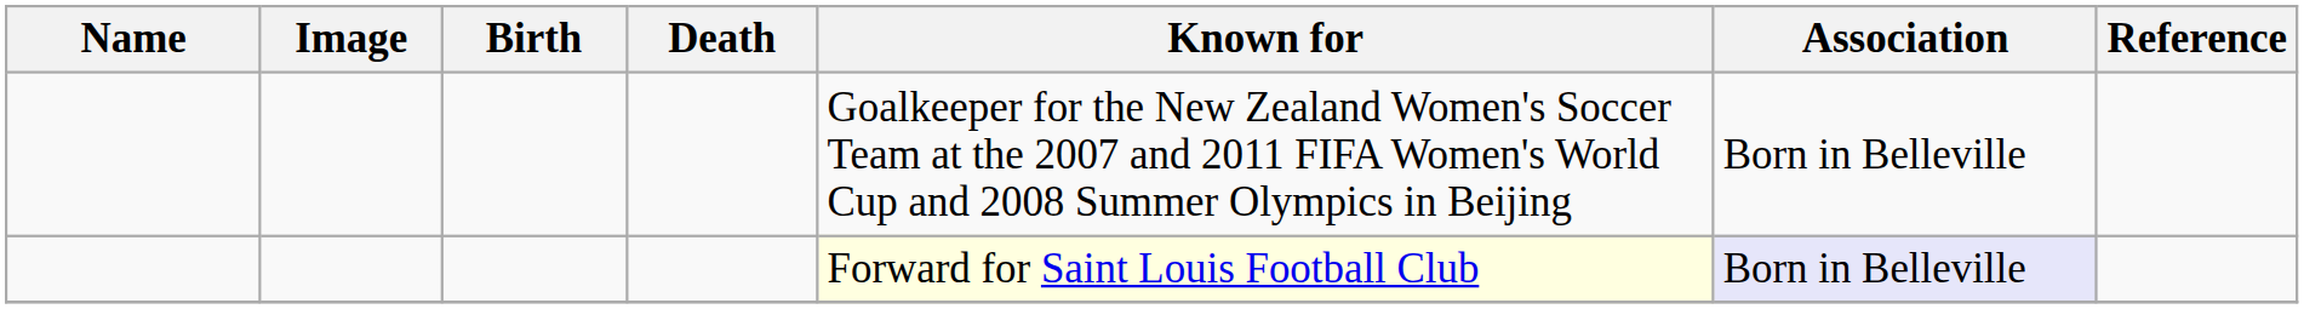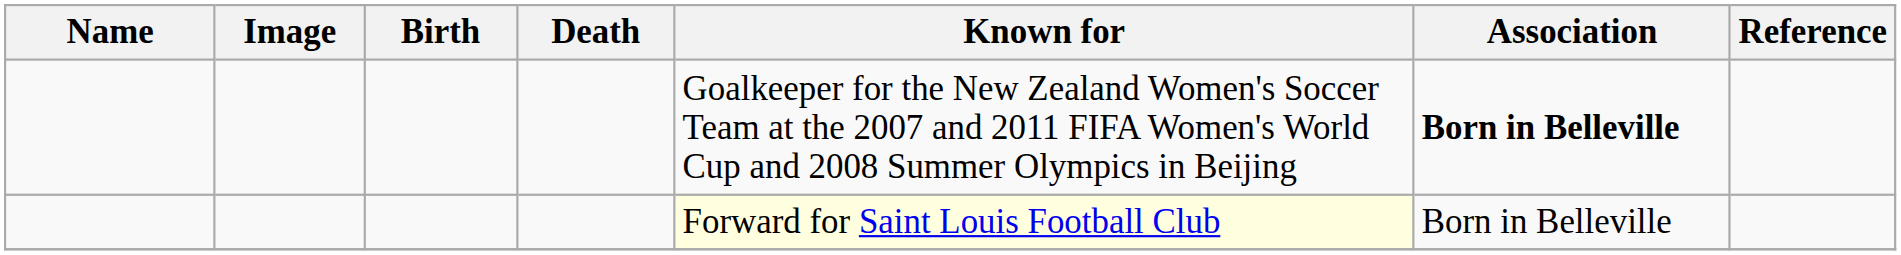row 2 | Association: normal -> bold
row 3 | Association: lavender background -> no background
